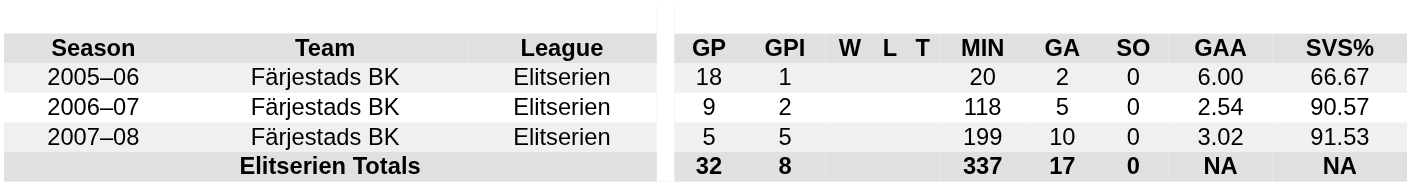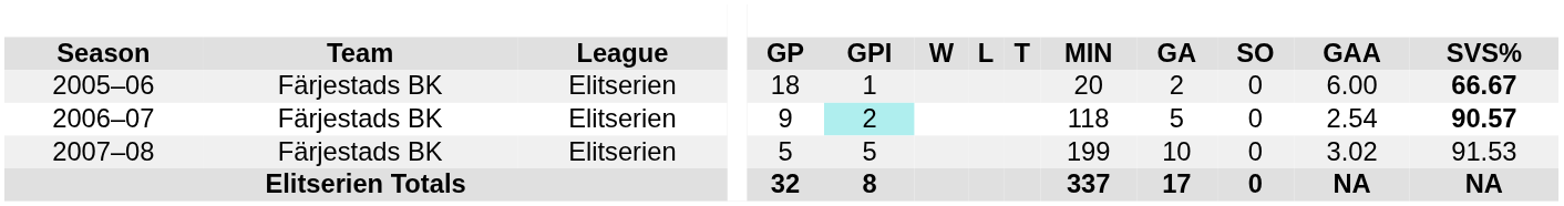2005–06 | SVS%: normal -> bold
2006–07 | GPI: no background -> paleturquoise background
2006–07 | SVS%: normal -> bold
